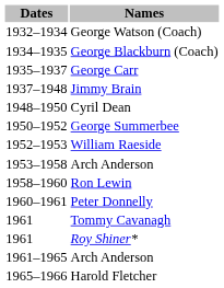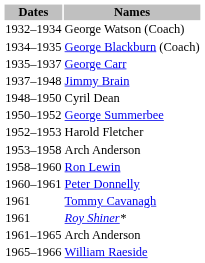row 8 | Names: William Raeside -> Harold Fletcher
row 15 | Names: Harold Fletcher -> William Raeside
